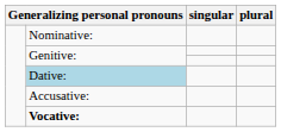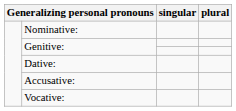Dative: | column 2: lightblue background -> no background
Vocative: | column 2: bold -> normal
